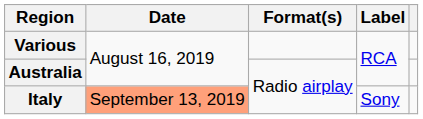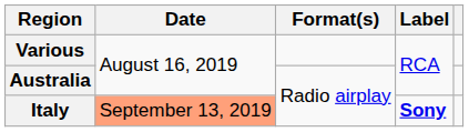Italy | Label: normal -> bold
